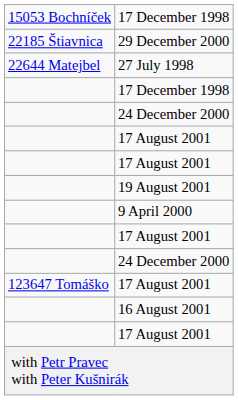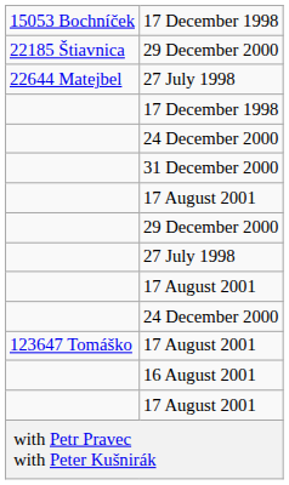row 6 | column 2: 17 August 2001 -> 31 December 2000
row 8 | column 2: 19 August 2001 -> 29 December 2000
row 9 | column 2: 9 April 2000 -> 27 July 1998
